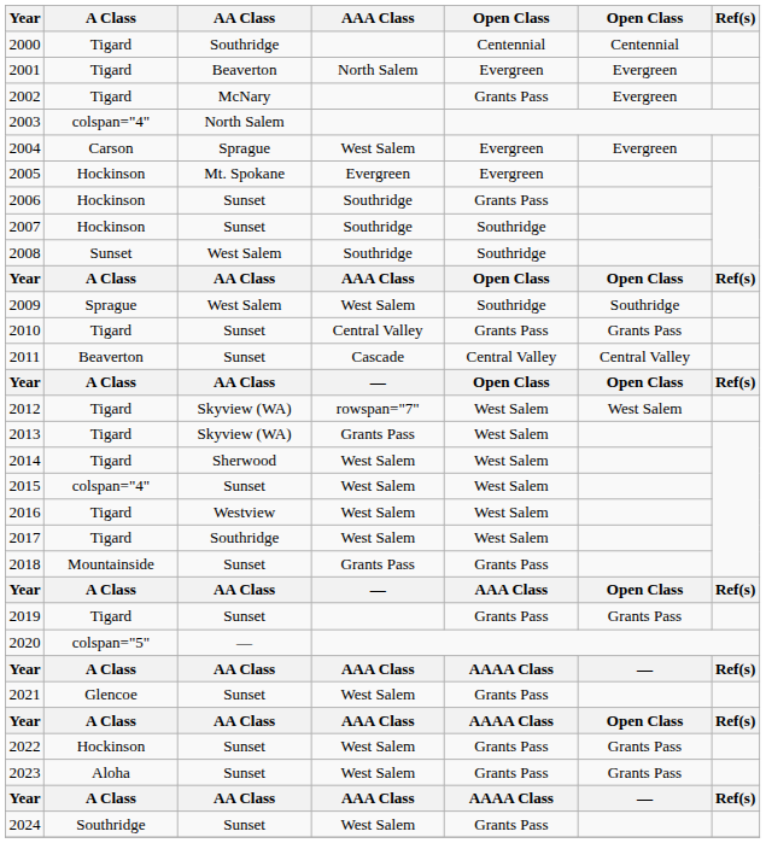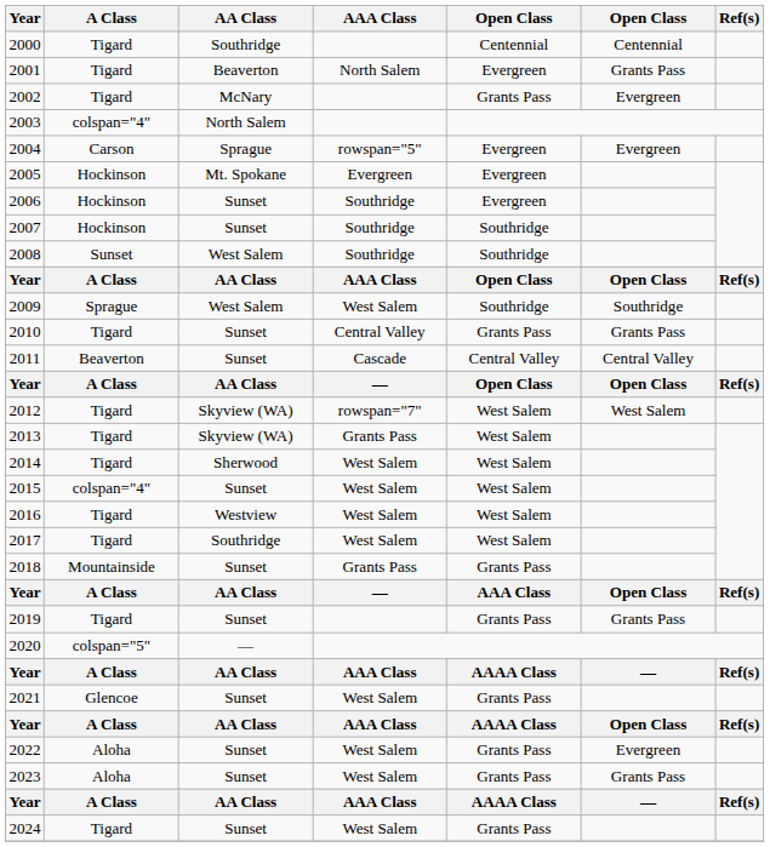2001 | column 6: Evergreen -> Grants Pass
2004 | AAA Class: West Salem -> rowspan="5"
2006 | column 5: Grants Pass -> Evergreen
2022 | A Class: Hockinson -> Aloha
2022 | column 6: Grants Pass -> Evergreen
2024 | A Class: Southridge -> Tigard
